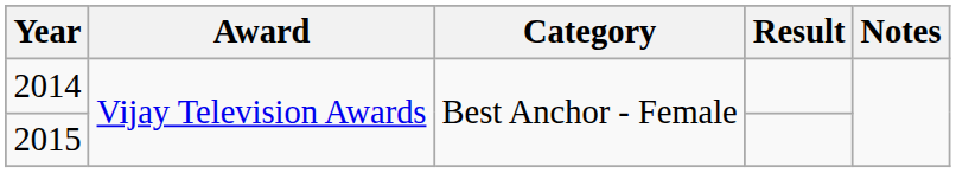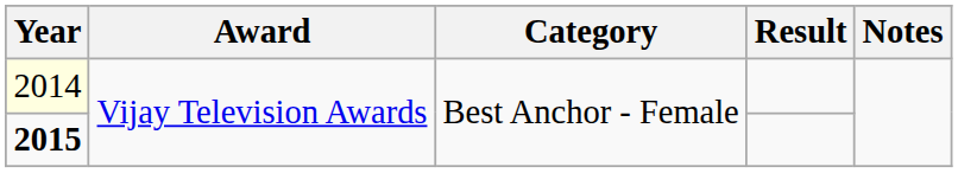2014 | Year: no background -> lightyellow background
2015 | Year: normal -> bold
